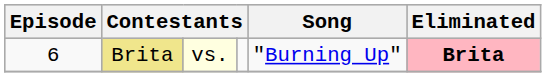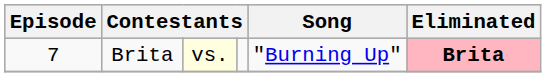row 2 | Episode: 6 -> 7
row 2 | column 2: khaki background -> no background
